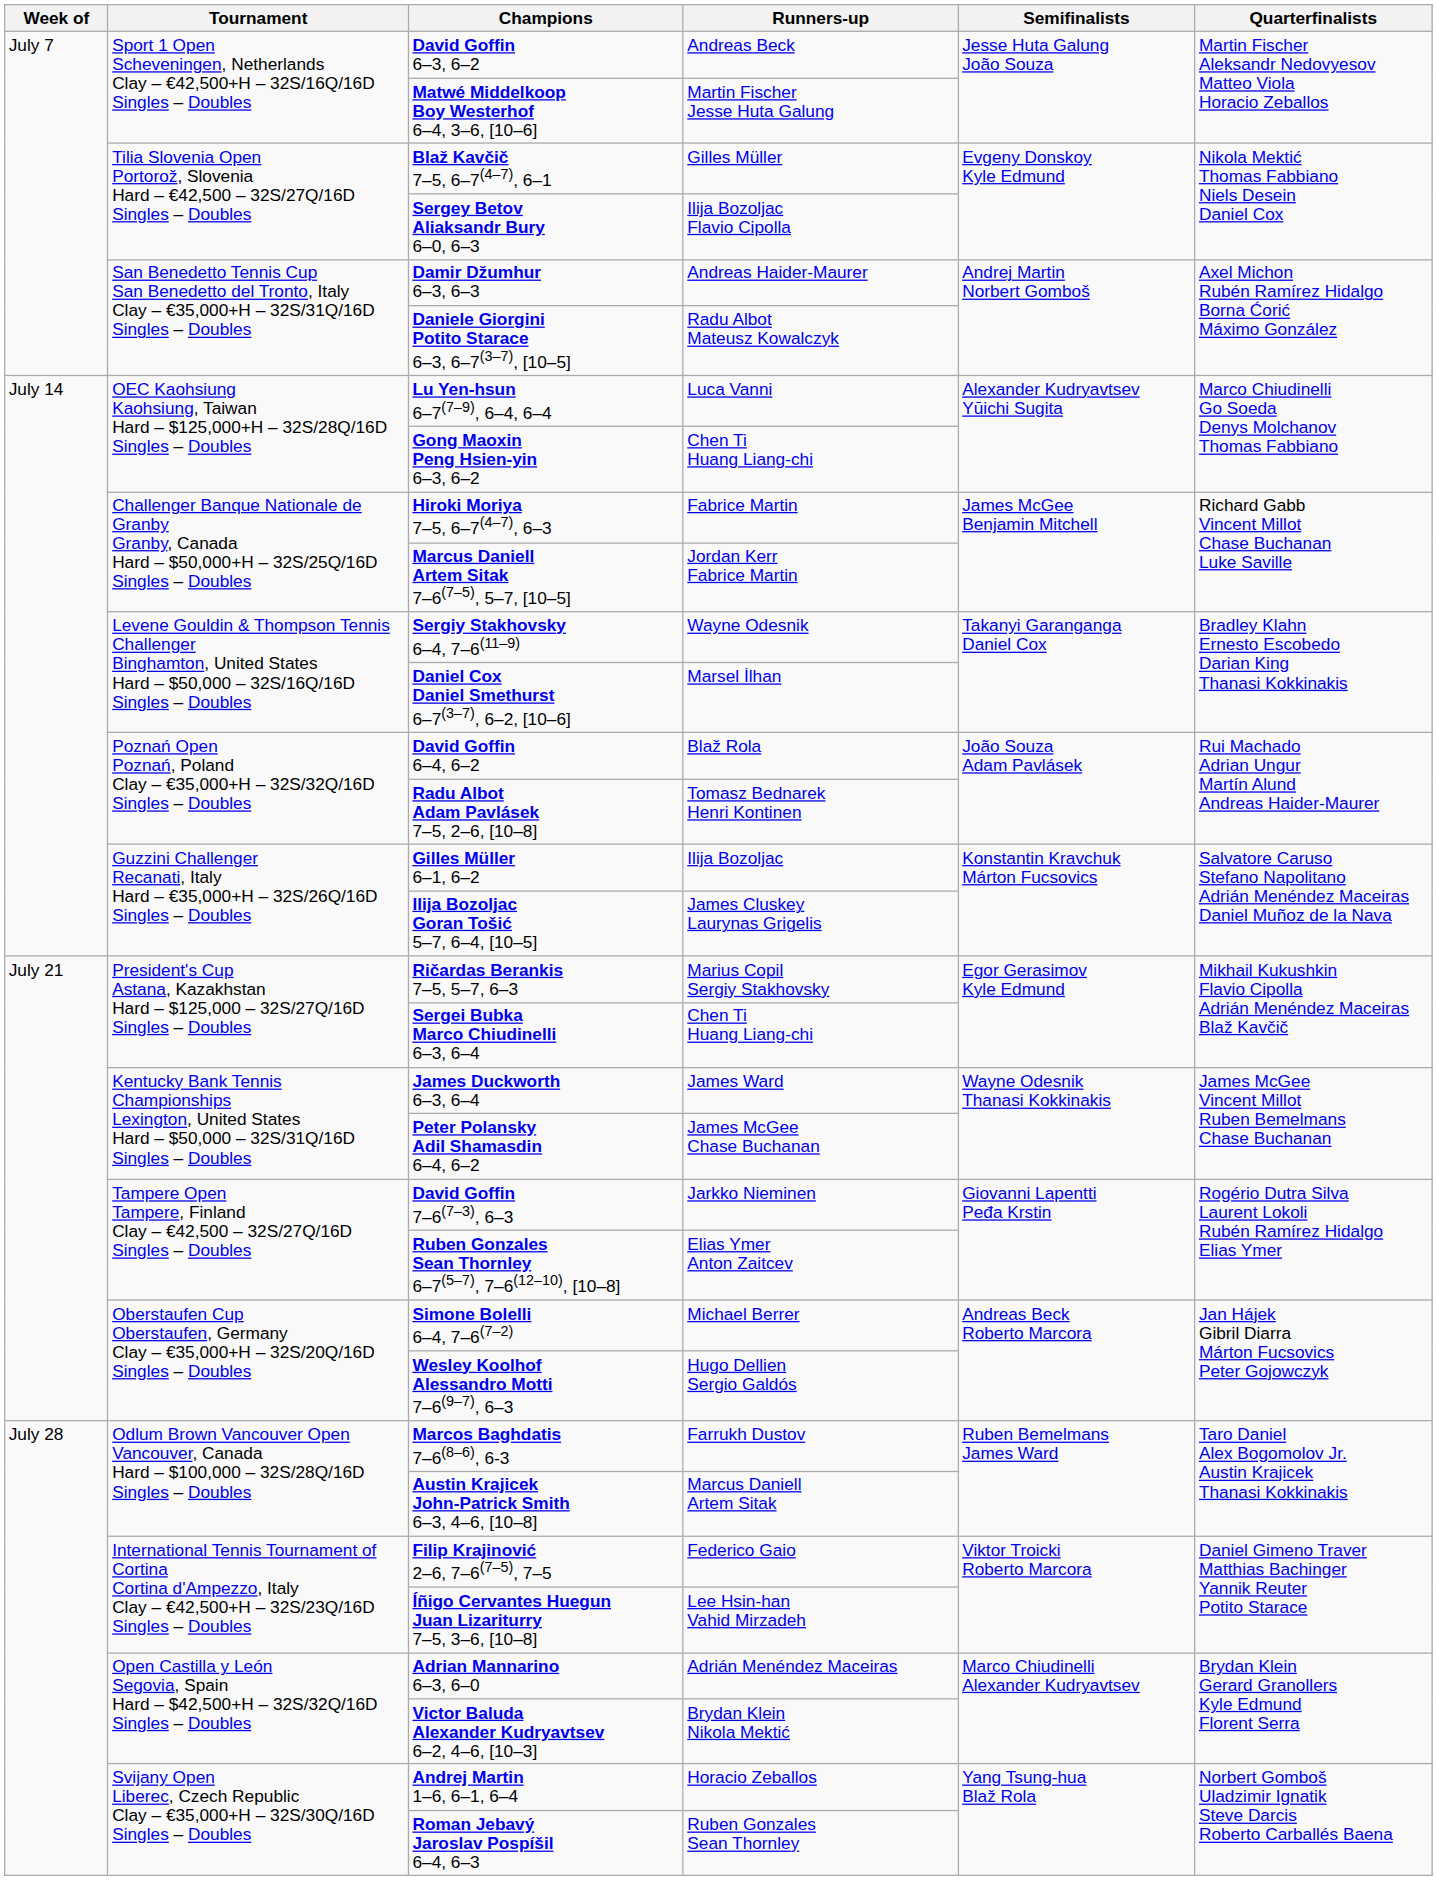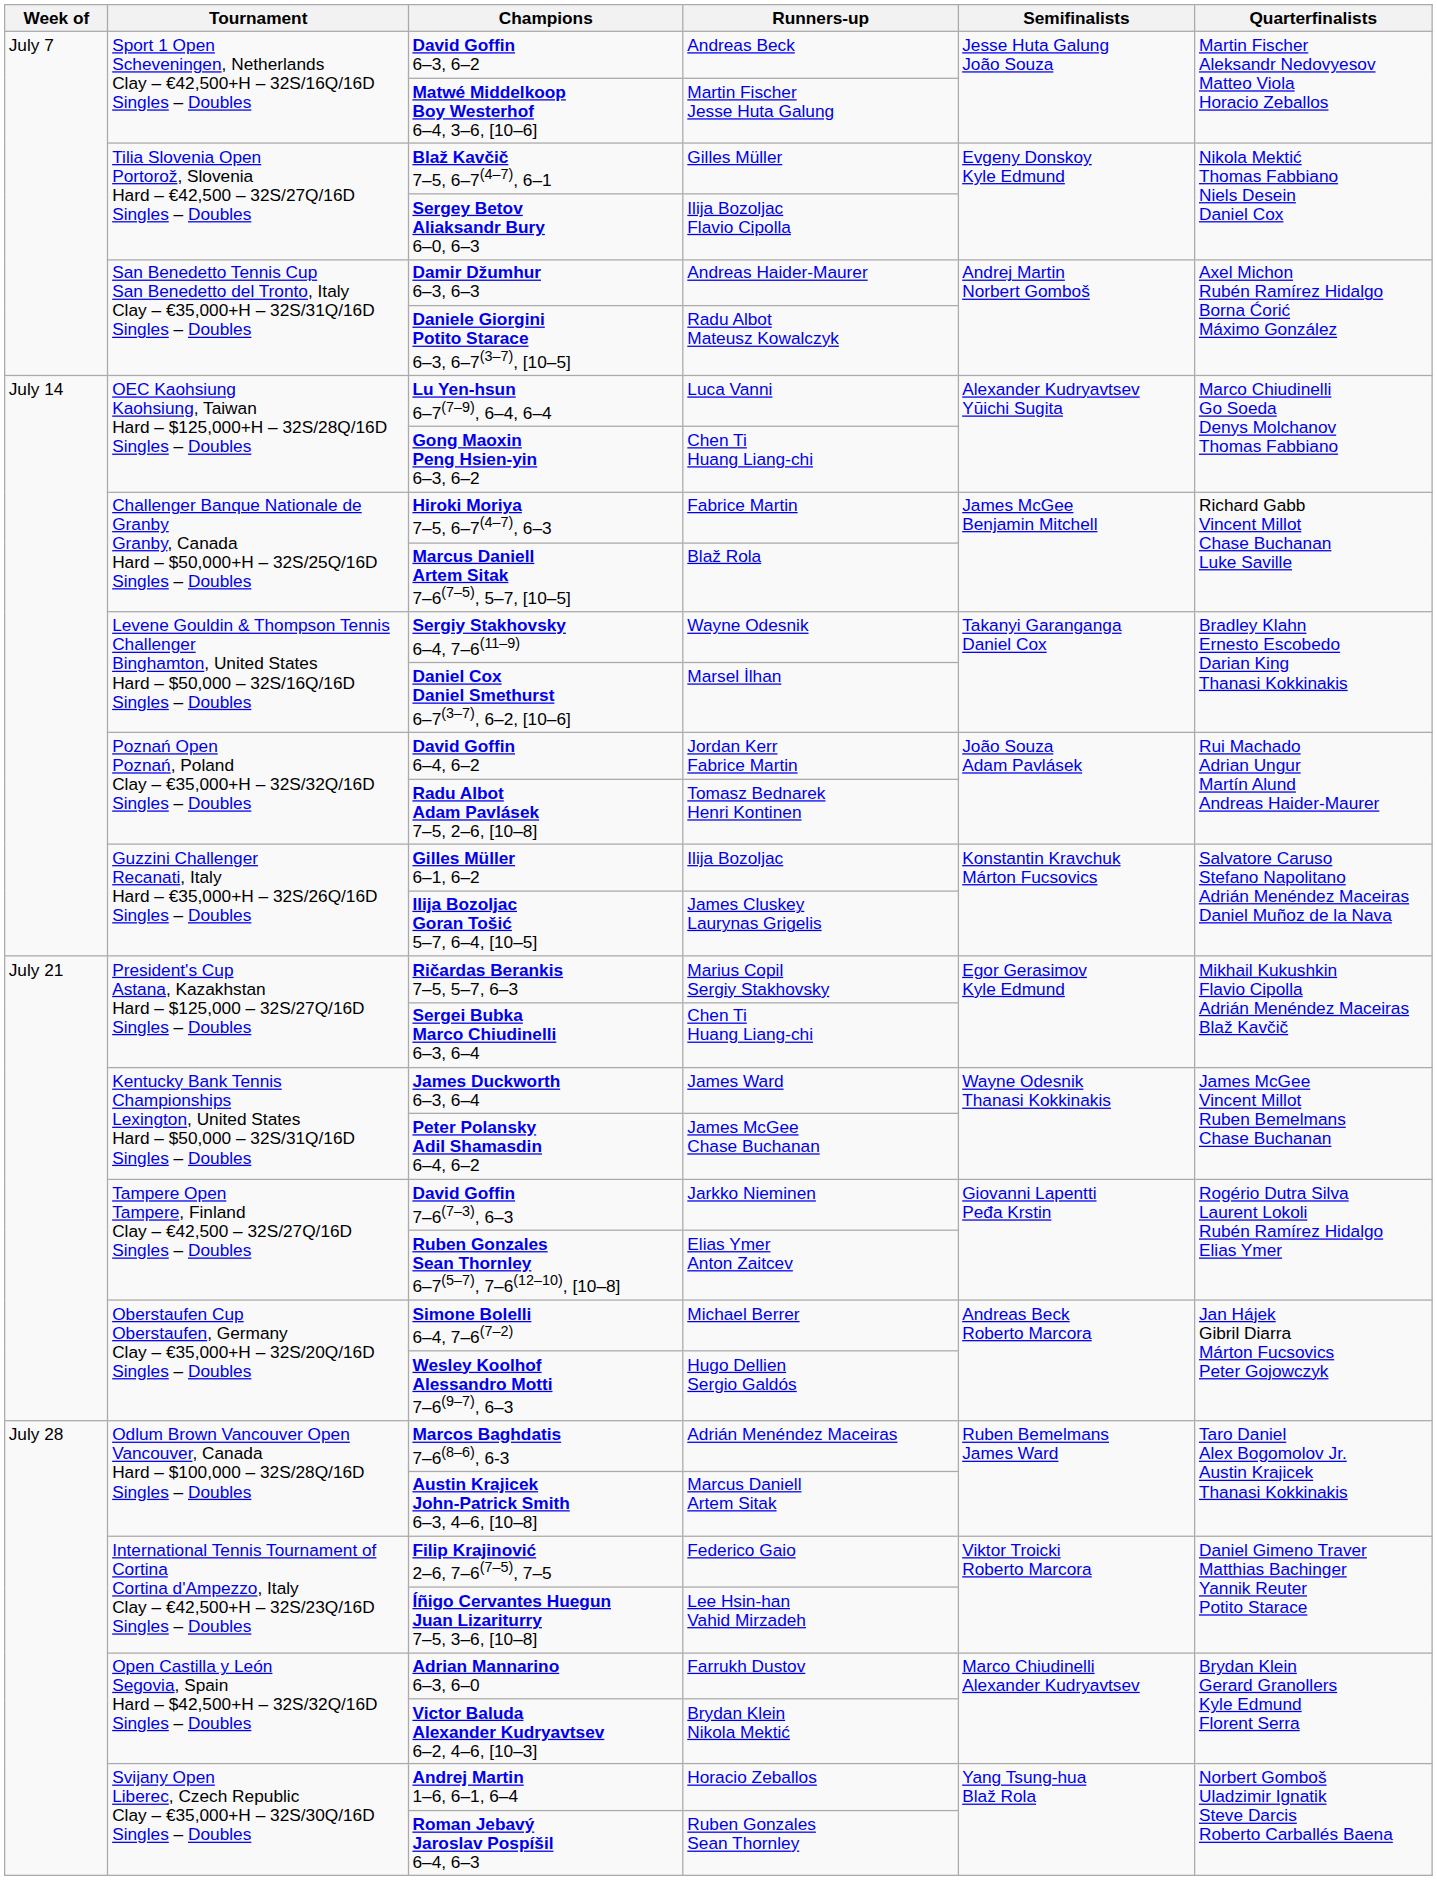Marcus Daniell Artem Sitak 7–6(7–5), 5–7, [10–5] | Runners-up: Jordan Kerr Fabrice Martin -> Blaž Rola
David Goffin 6–4, 6–2 | Runners-up: Blaž Rola -> Jordan Kerr Fabrice Martin
Marcos Baghdatis 7–6(8–6), 6-3 | Runners-up: Farrukh Dustov -> Adrián Menéndez Maceiras
Adrian Mannarino 6–3, 6–0 | Runners-up: Adrián Menéndez Maceiras -> Farrukh Dustov
